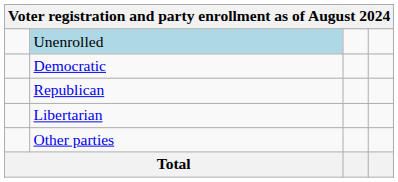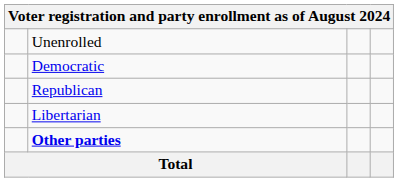Unenrolled | column 2: lightblue background -> no background
Other parties | column 2: normal -> bold
